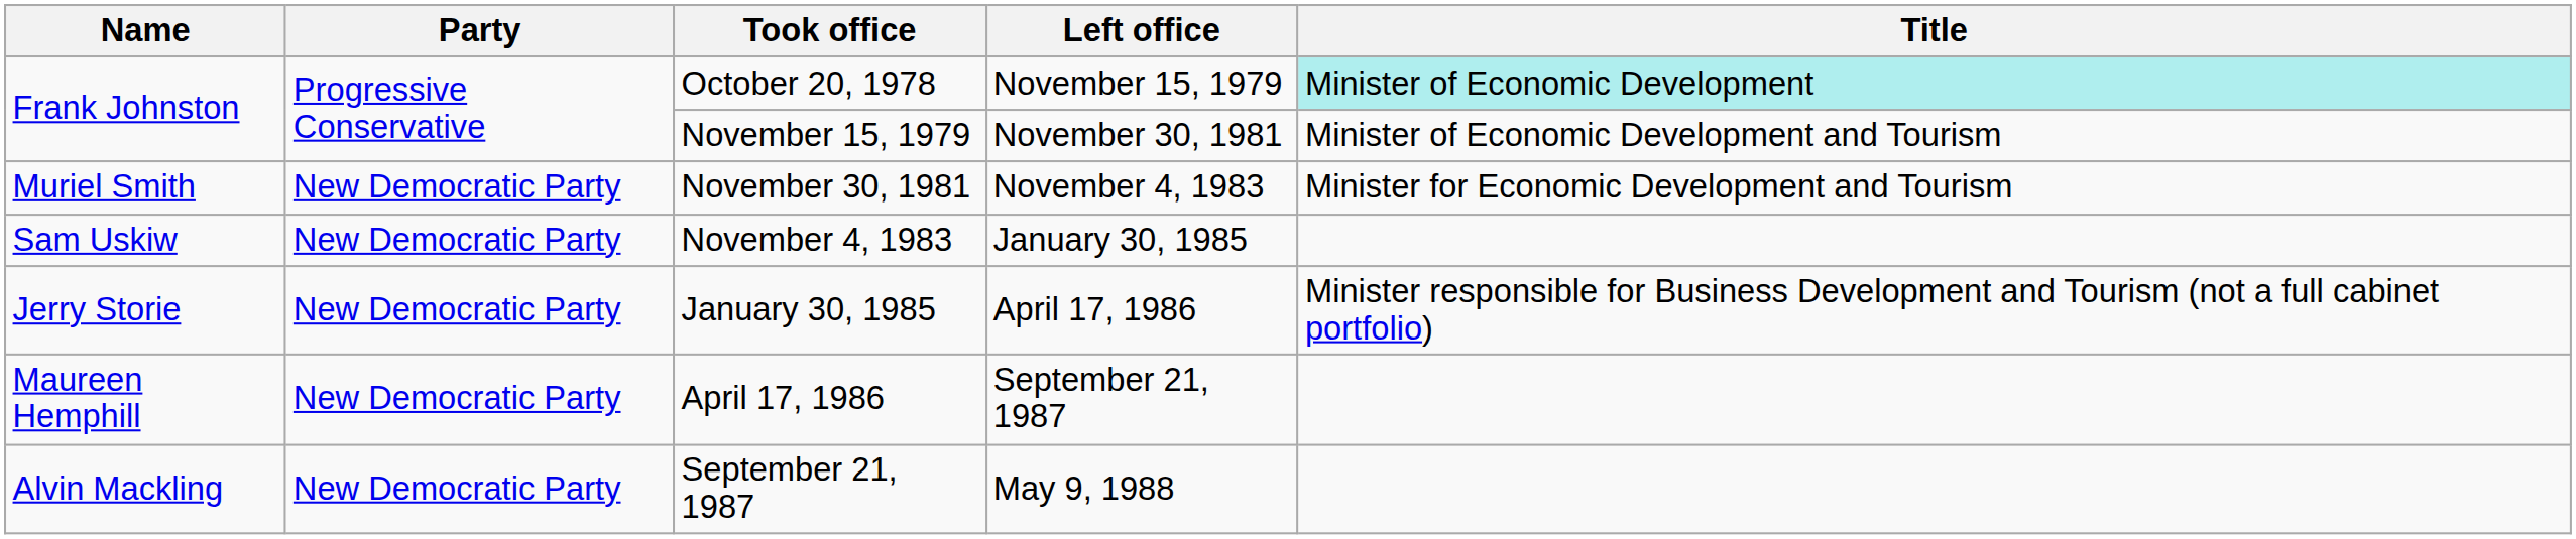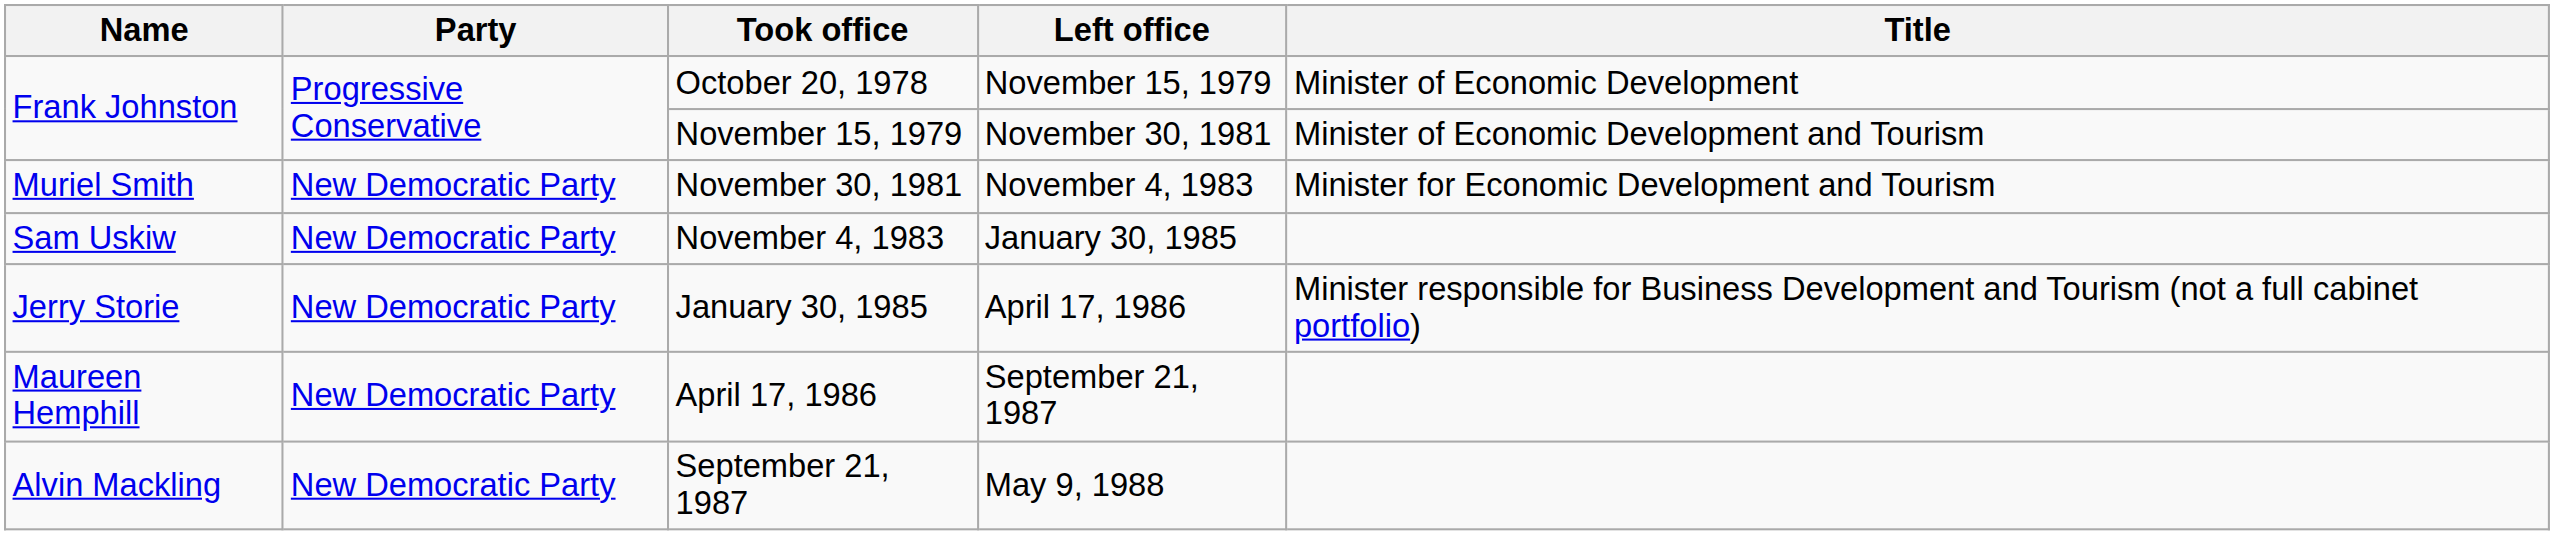October 20, 1978 | Title: paleturquoise background -> no background
